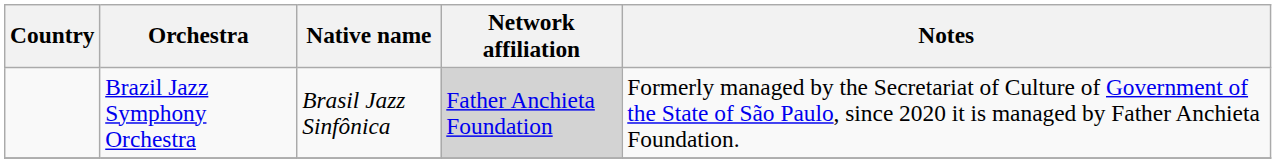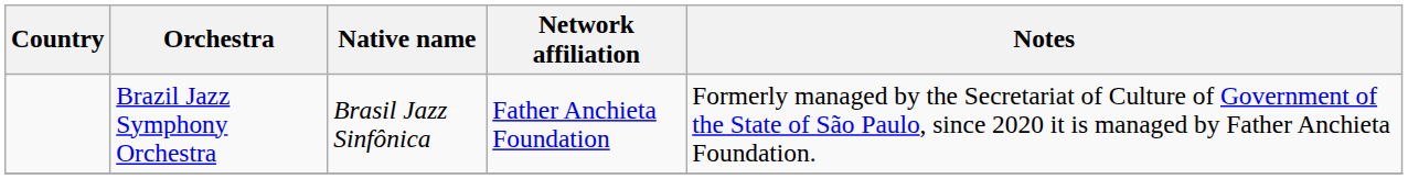Brazil Jazz Symphony Orchestra | Network affiliation: lightgrey background -> no background
